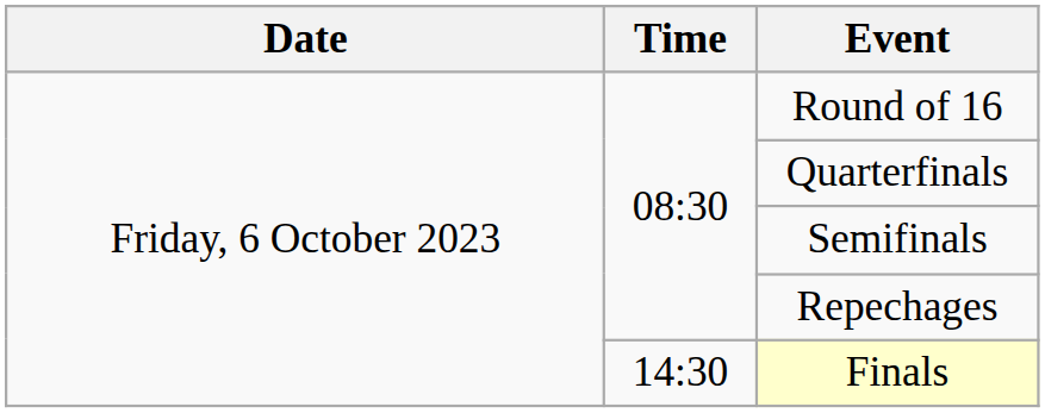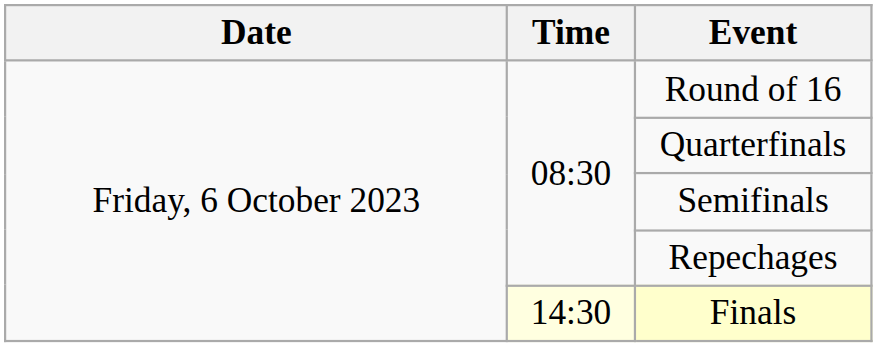Finals | Time: no background -> lightyellow background
